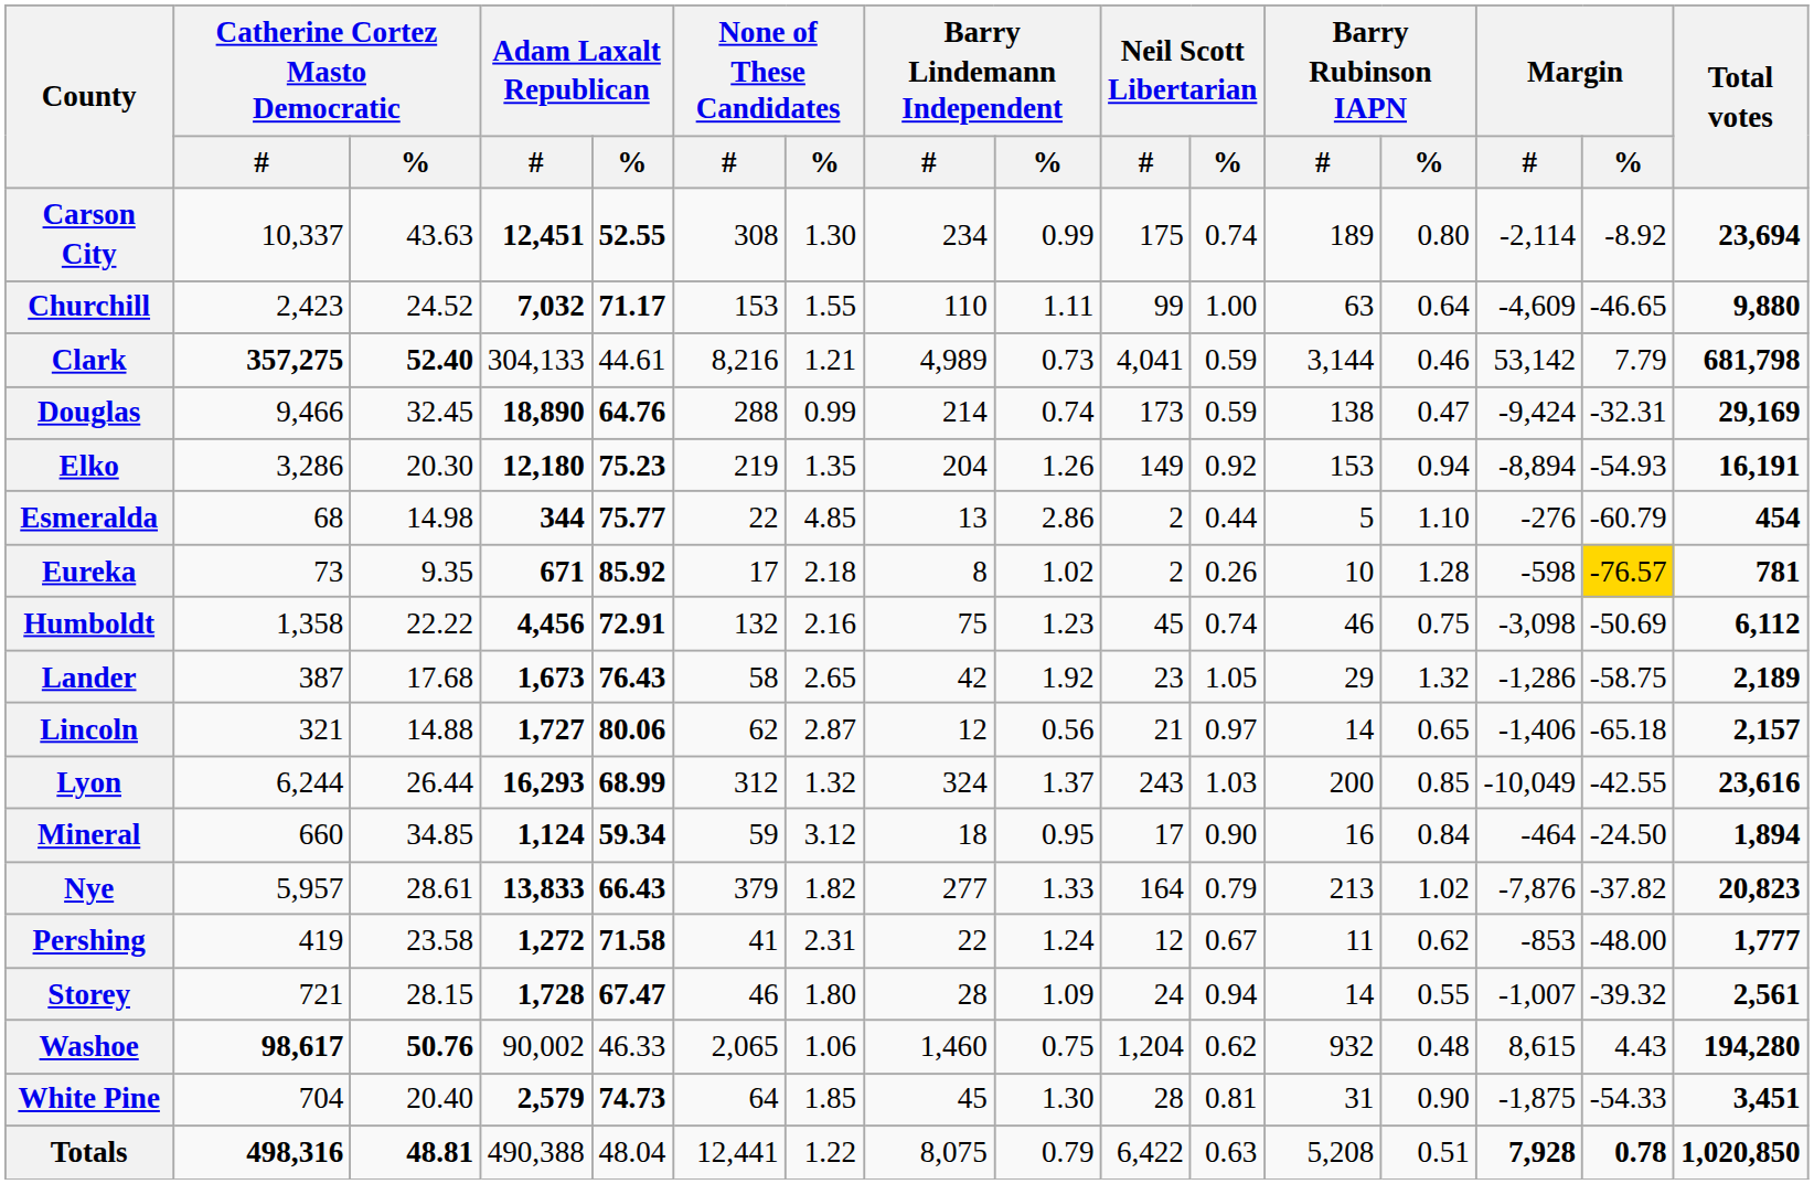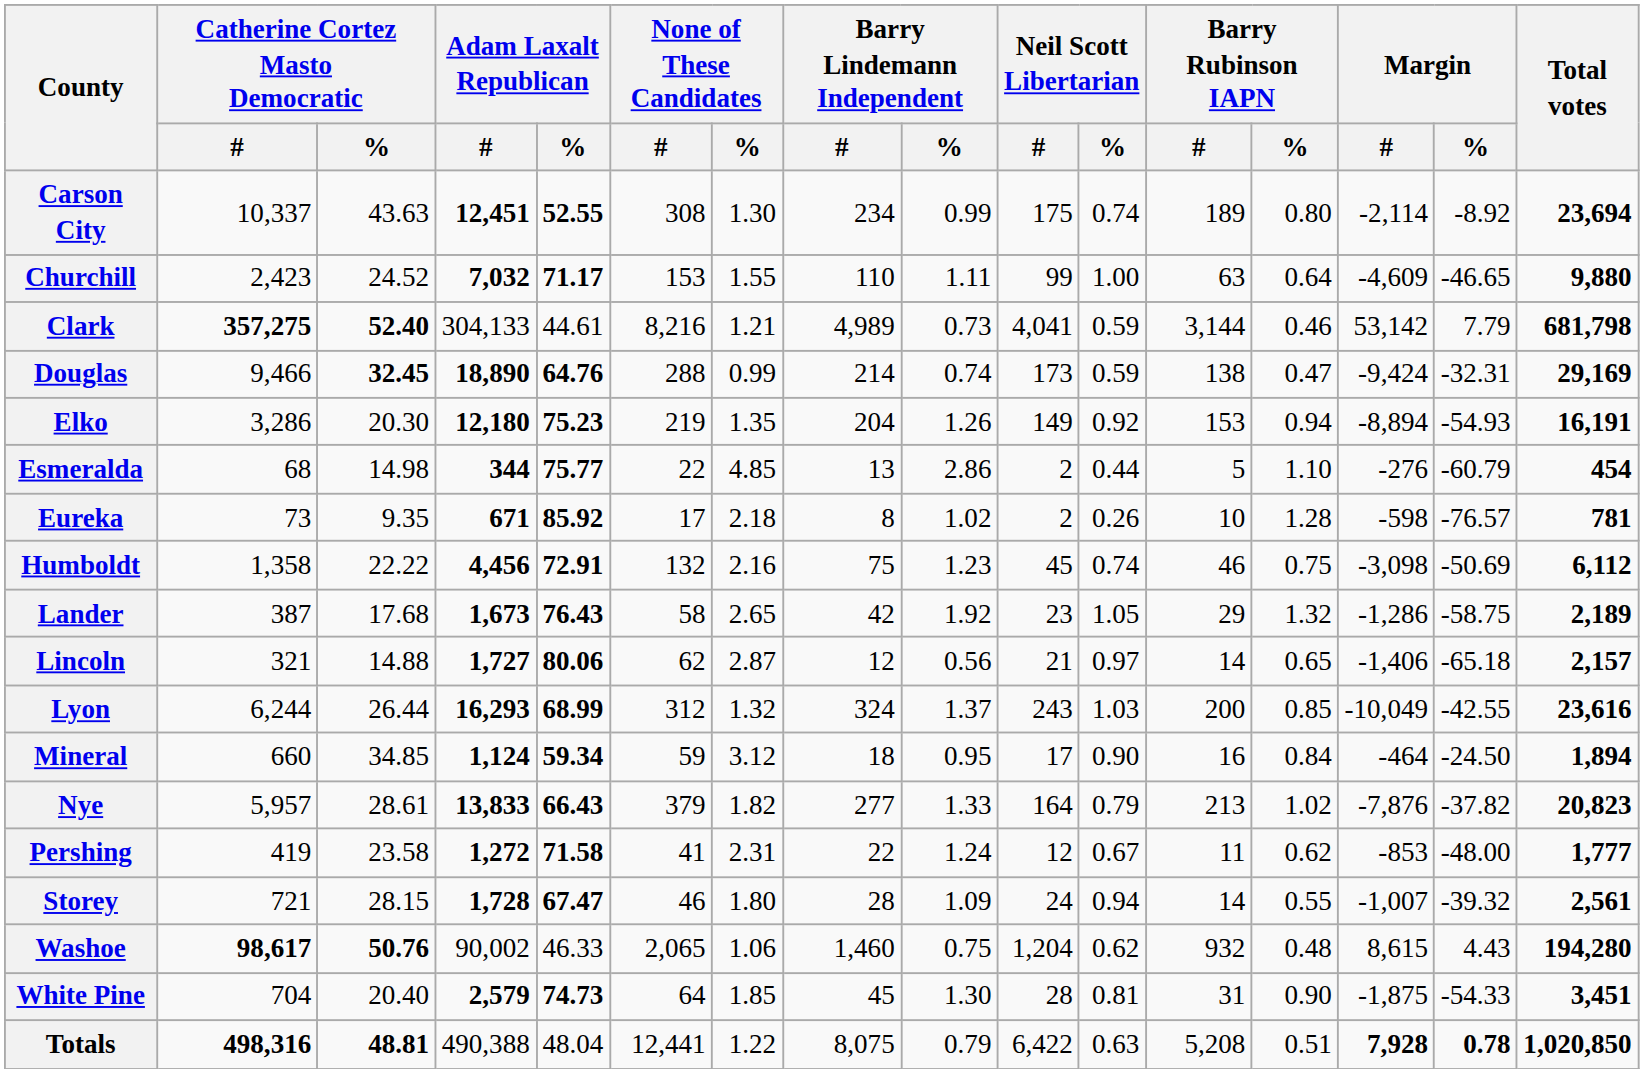Douglas | Catherine Cortez Masto Democratic / %: normal -> bold
Eureka | Margin / %: gold background -> no background
